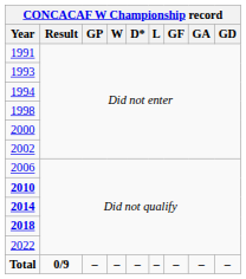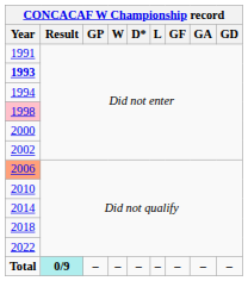1993 | Year: normal -> bold
1998 | Year: no background -> pink background
2006 | Year: no background -> lightsalmon background
2010 | Year: bold -> normal
2014 | Year: bold -> normal
2018 | Year: bold -> normal
Total | Result: no background -> paleturquoise background
